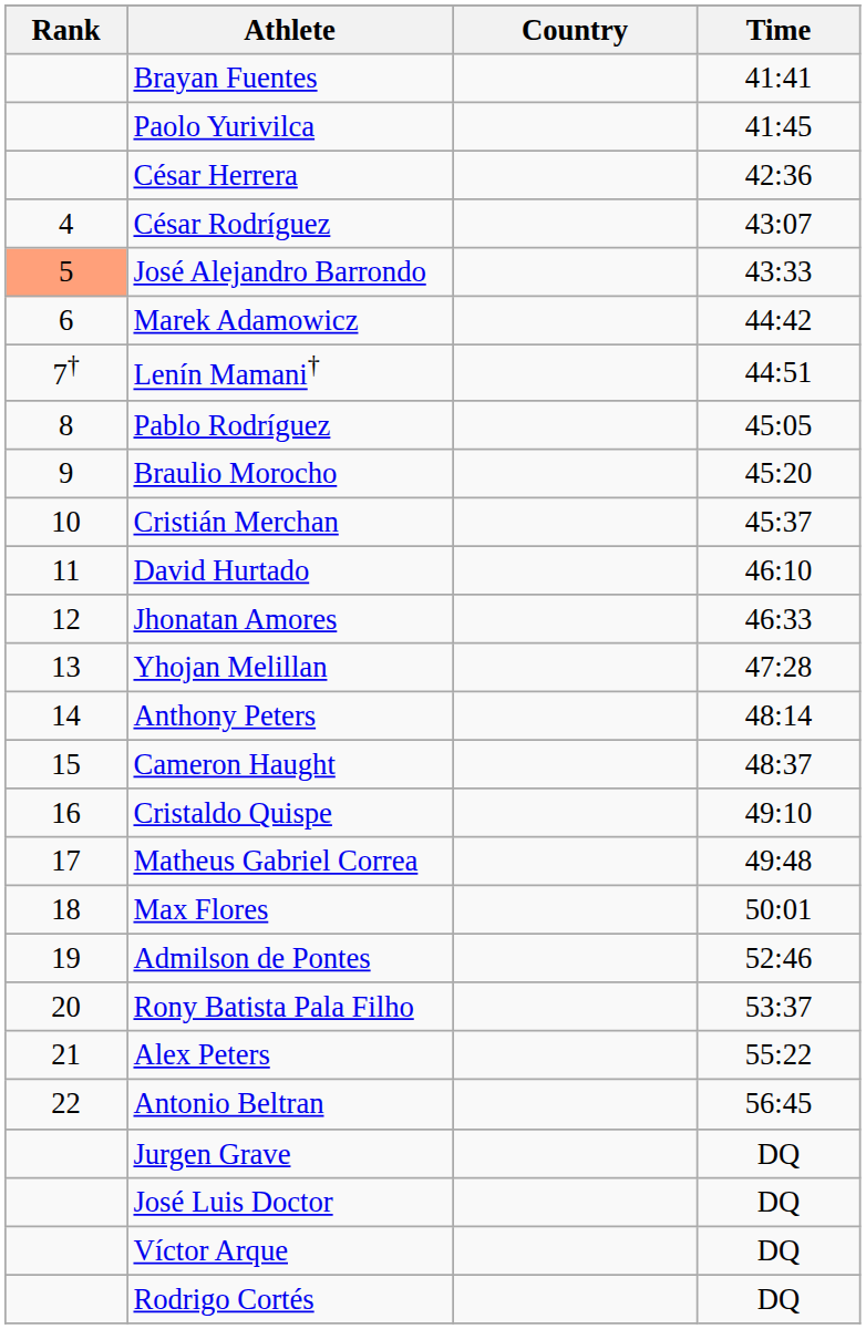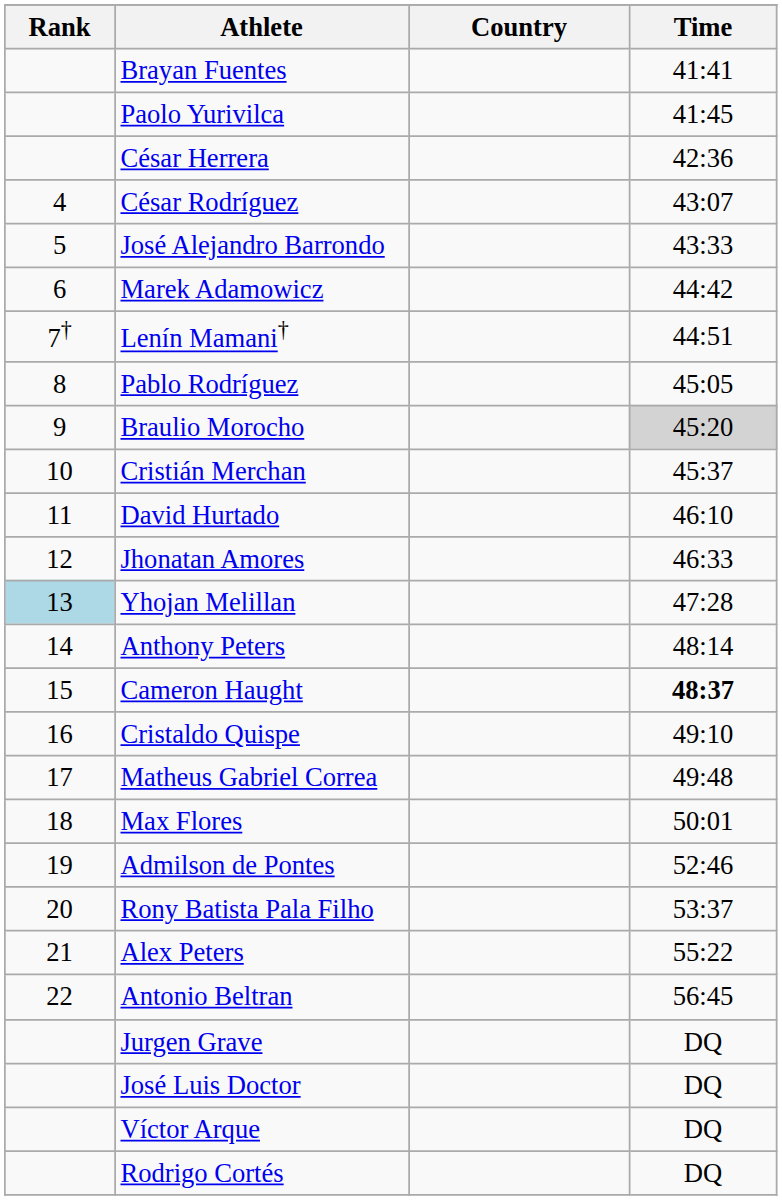José Alejandro Barrondo | Rank: lightsalmon background -> no background
Braulio Morocho | Time: no background -> lightgrey background
Yhojan Melillan | Rank: no background -> lightblue background
Cameron Haught | Time: normal -> bold
